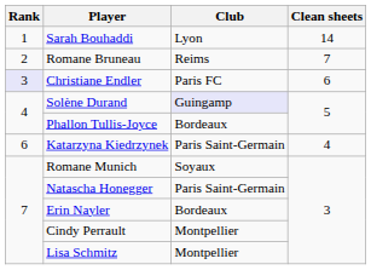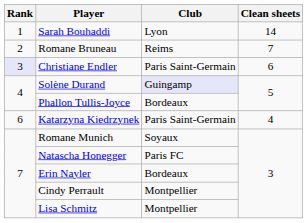Christiane Endler | Club: Paris FC -> Paris Saint-Germain
Natascha Honegger | Club: Paris Saint-Germain -> Paris FC
